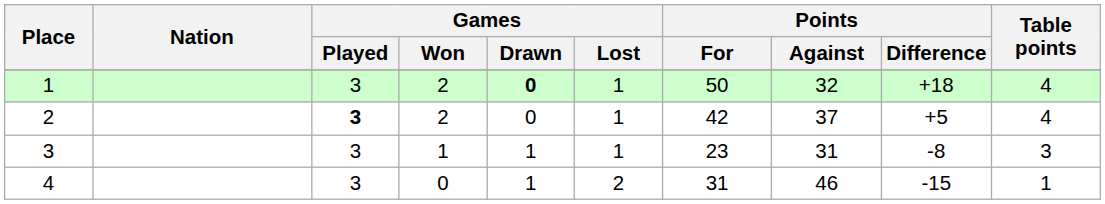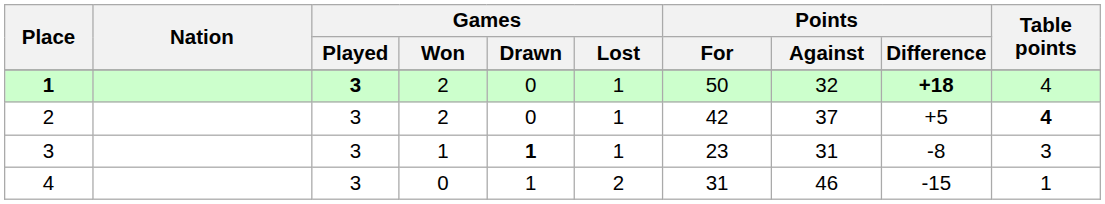row 3 | Place: normal -> bold
row 3 | Games / Played: normal -> bold
row 3 | Games / Drawn: bold -> normal
row 3 | Points / Difference: normal -> bold
row 4 | Games / Played: bold -> normal
row 4 | Table points: normal -> bold
row 5 | Games / Drawn: normal -> bold
